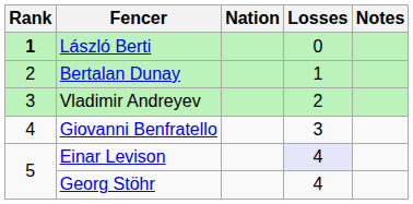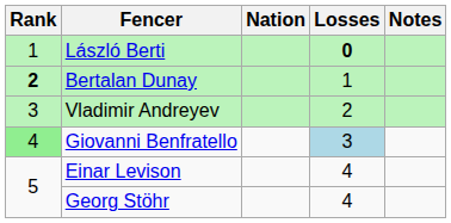László Berti | Rank: bold -> normal
László Berti | Losses: normal -> bold
Bertalan Dunay | Rank: normal -> bold
Giovanni Benfratello | Rank: no background -> lightgreen background
Giovanni Benfratello | Losses: no background -> lightblue background
Einar Levison | Losses: lavender background -> no background
